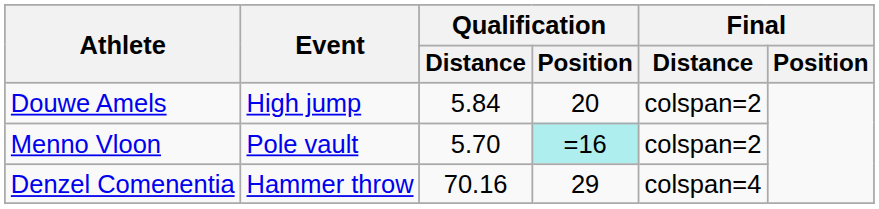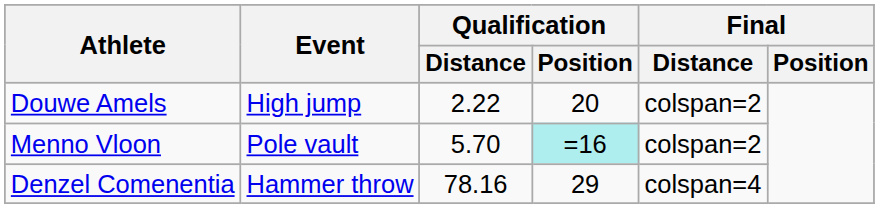Douwe Amels | Qualification / Distance: 5.84 -> 2.22
Denzel Comenentia | Qualification / Distance: 70.16 -> 78.16
